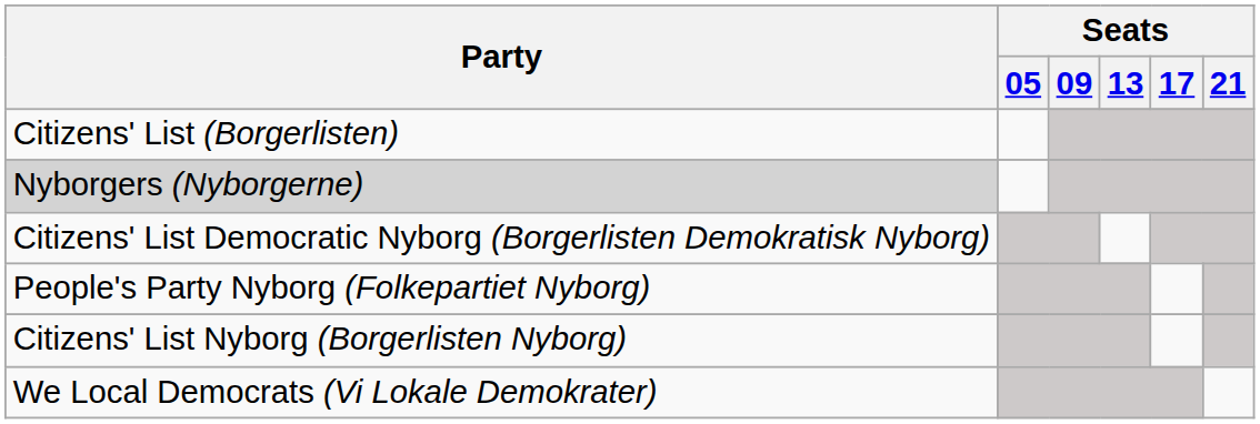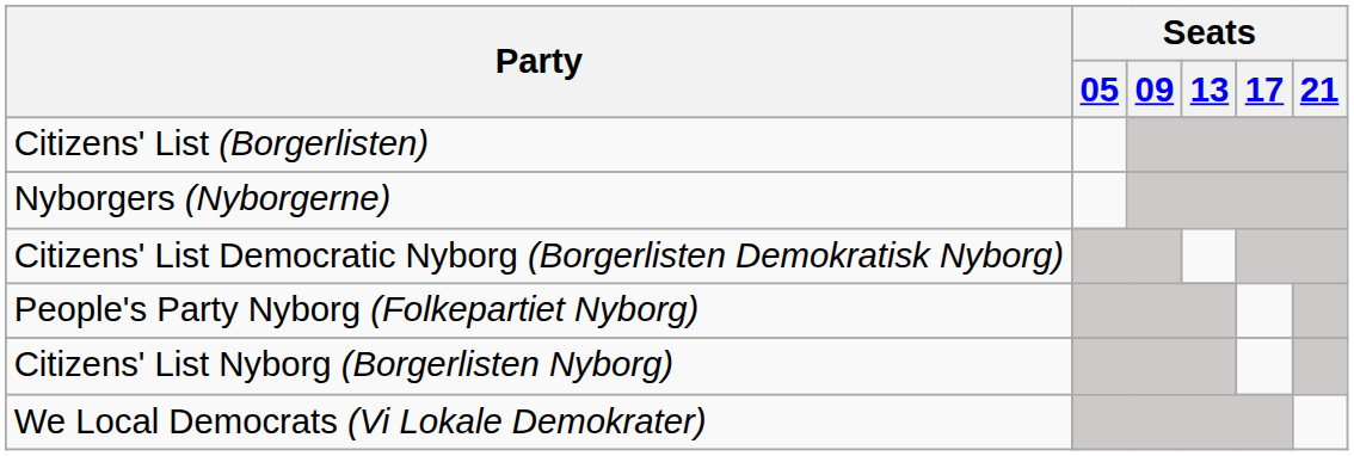Nyborgers (Nyborgerne) | Party: lightgrey background -> no background
